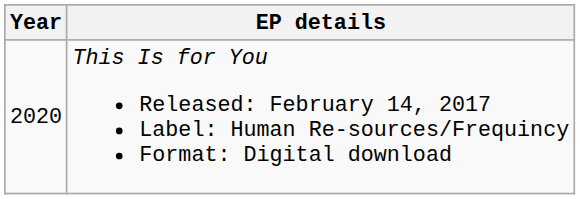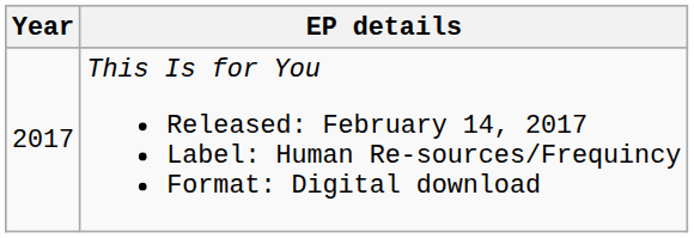row 2 | Year: 2020 -> 2017
